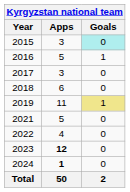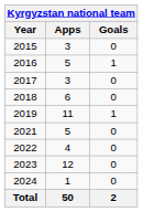2015 | Goals: paleturquoise background -> no background
2019 | Goals: khaki background -> no background
2023 | Apps: bold -> normal
2024 | Apps: bold -> normal
